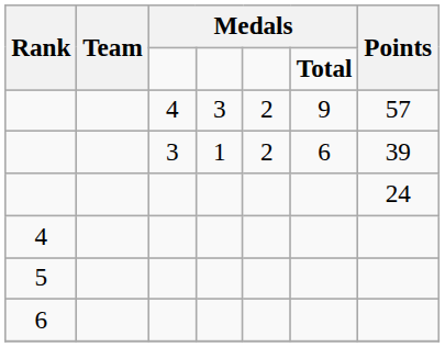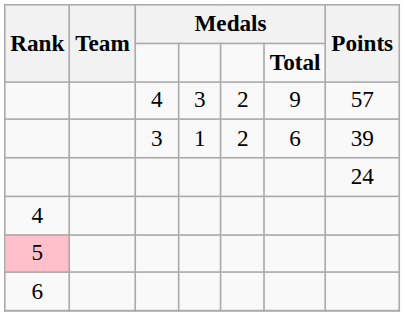5 | Rank: no background -> pink background
